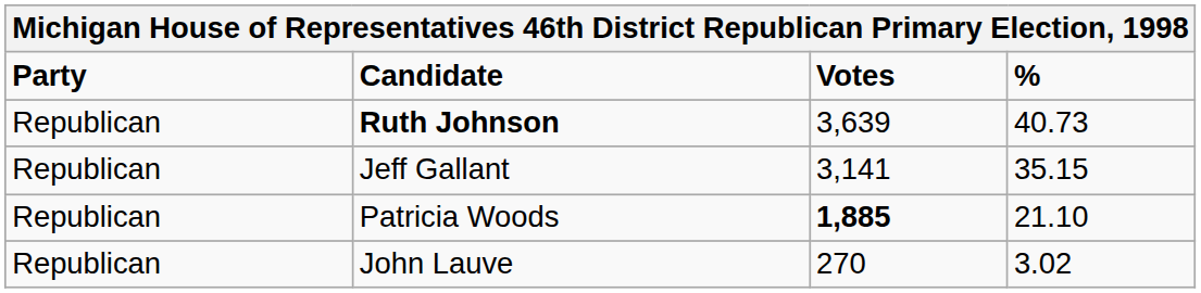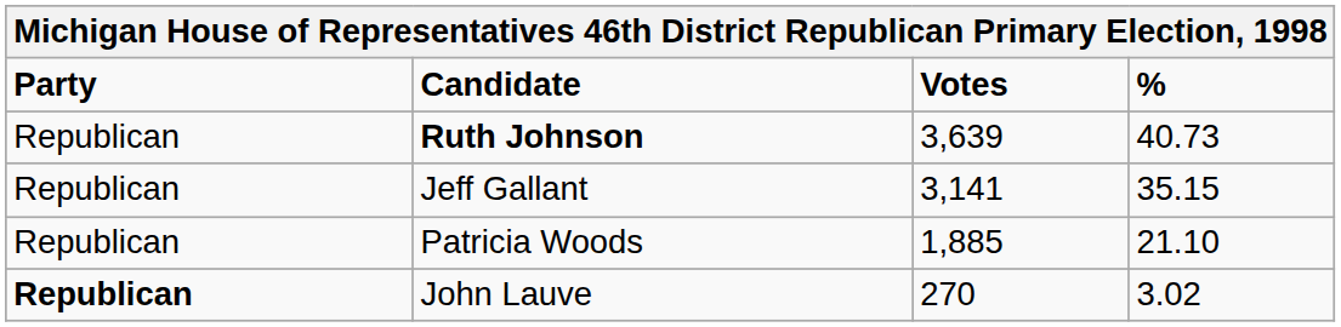Patricia Woods | Votes: bold -> normal
John Lauve | Party: normal -> bold
